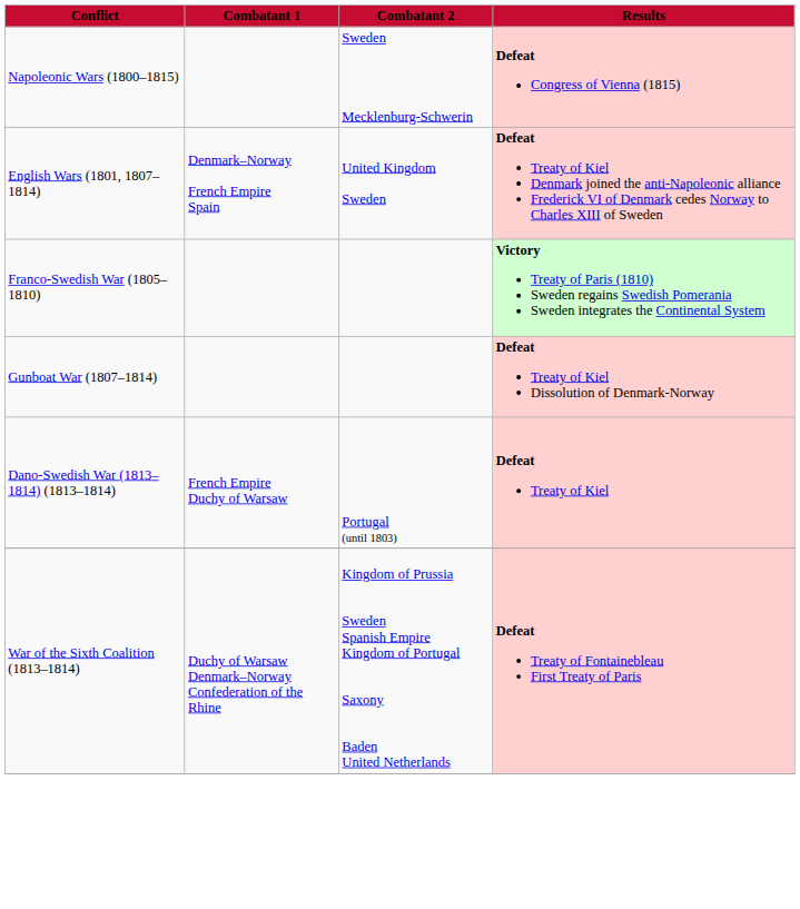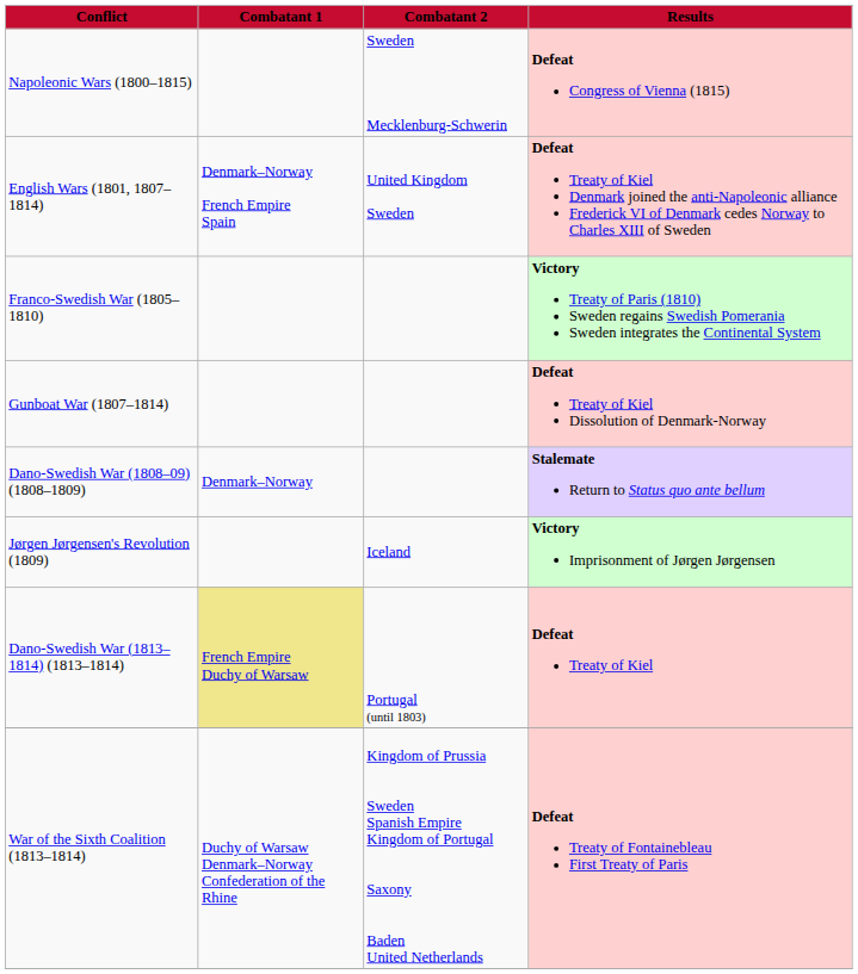+ row: Dano-Swedish War (1808–09) (1808–1809) | Denmark–Norway | Stalemate Return to Status quo ante bellum
+ row: Jørgen Jørgensen's Revolution (1809) | Iceland | Victory Imprisonment of Jørgen Jørgensen
Dano-Swedish War (1813–1814) (1813–1814) | Combatant 1: no background -> khaki background
